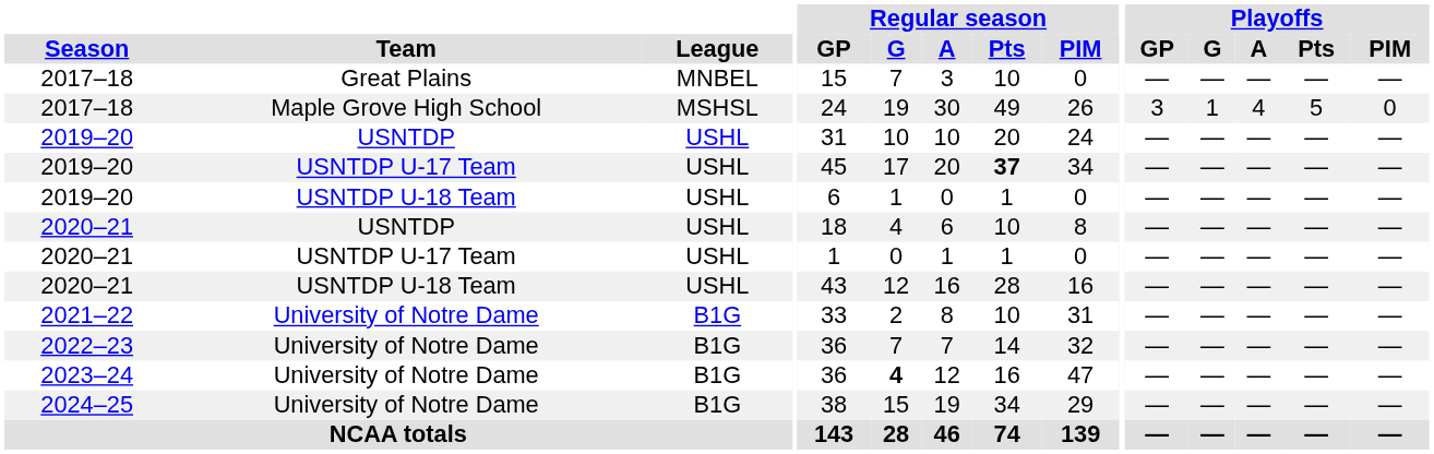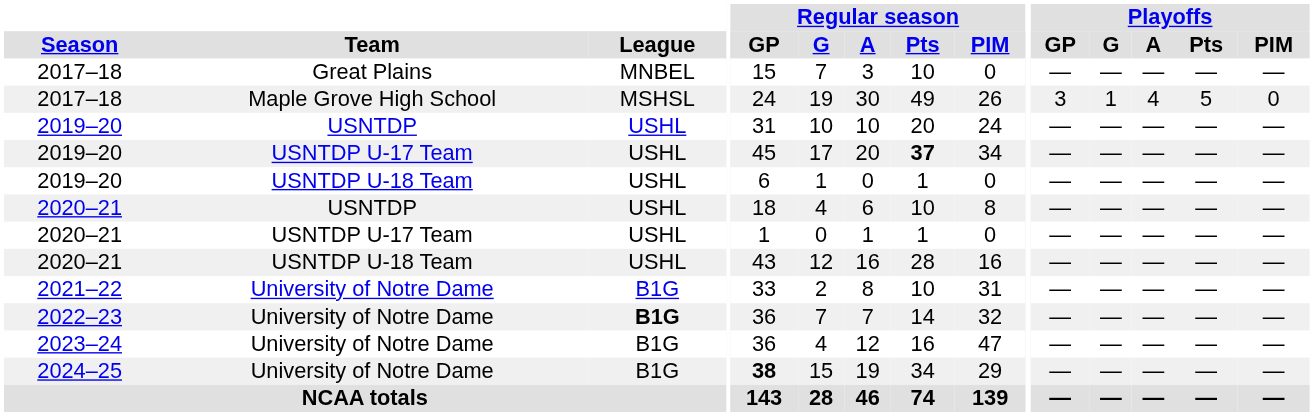2022–23 | League: normal -> bold
2023–24 | Regular season / G: bold -> normal
2024–25 | Regular season / GP: normal -> bold
